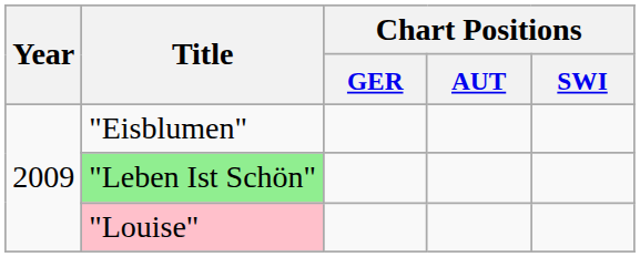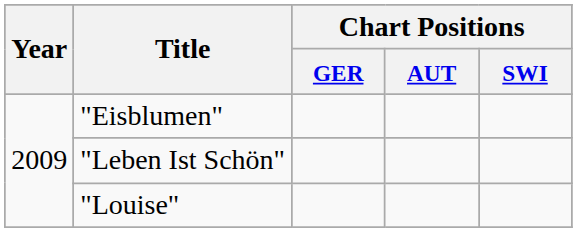"Leben Ist Schön" | Title: lightgreen background -> no background
"Louise" | Title: pink background -> no background
